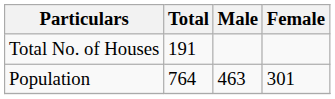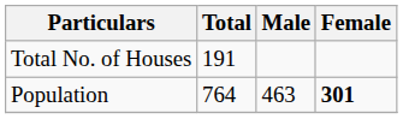Population | Female: normal -> bold
